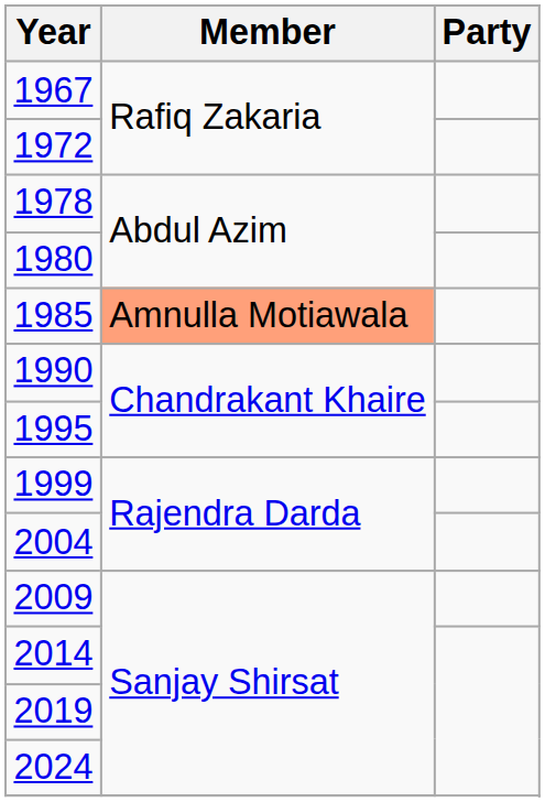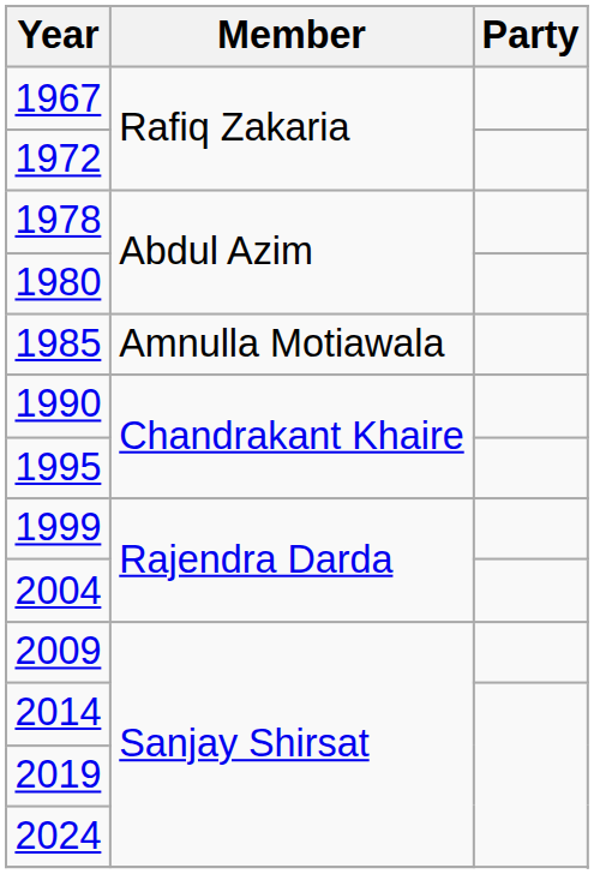1985 | Member: lightsalmon background -> no background
